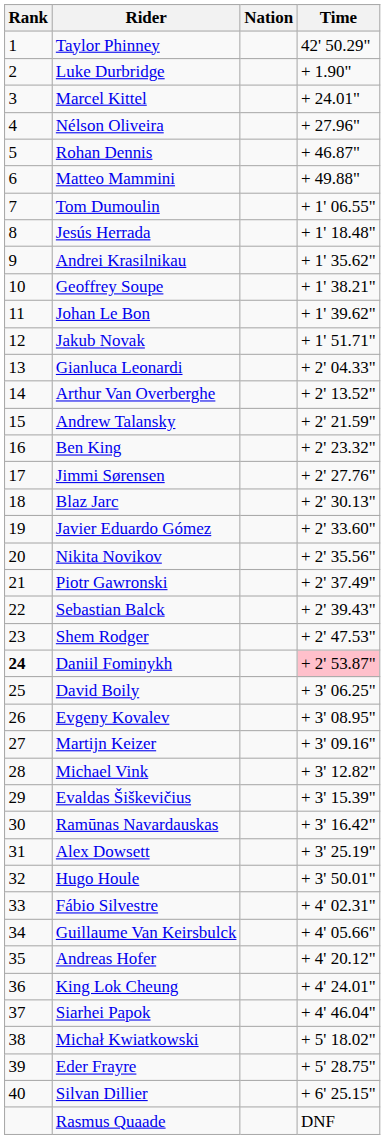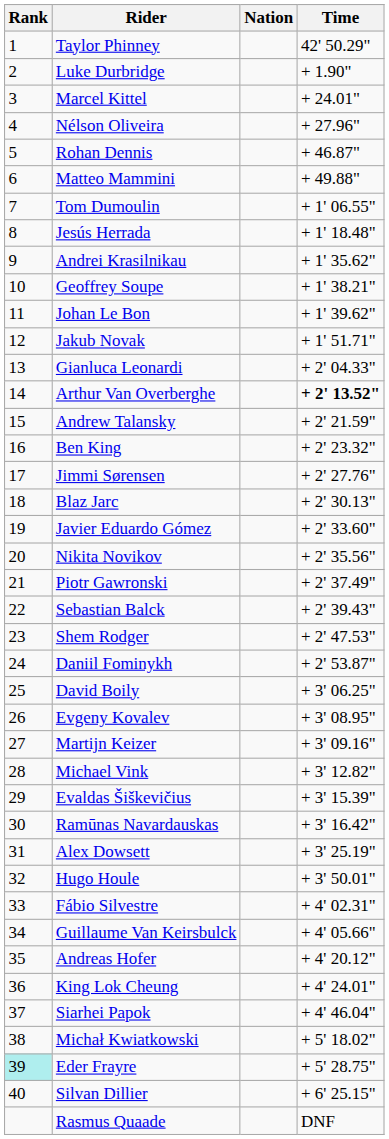Arthur Van Overberghe | Time: normal -> bold
Daniil Fominykh | Rank: bold -> normal
Daniil Fominykh | Time: pink background -> no background
Eder Frayre | Rank: no background -> paleturquoise background
